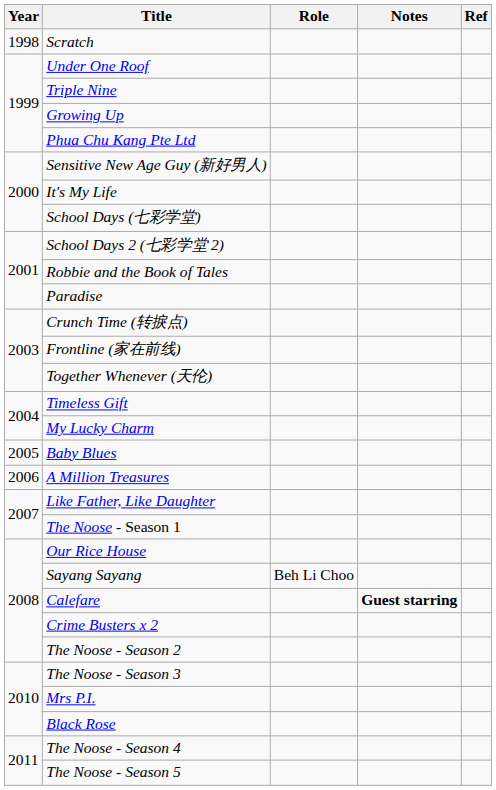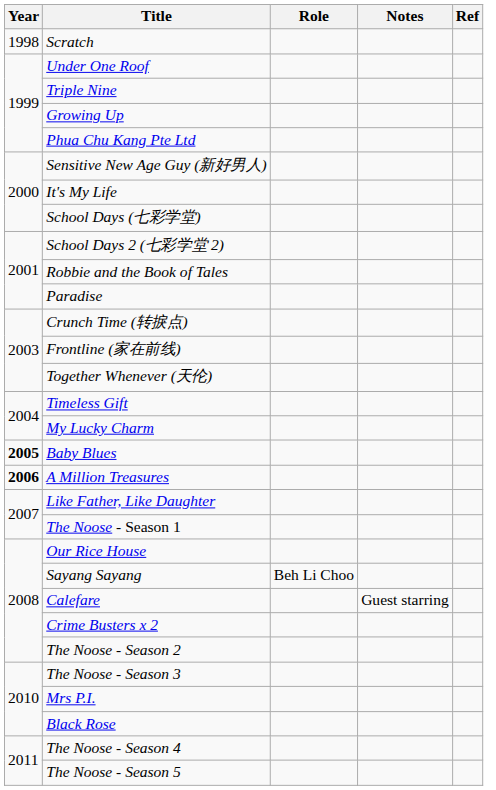Baby Blues | Year: normal -> bold
A Million Treasures | Year: normal -> bold
Calefare | Notes: bold -> normal
